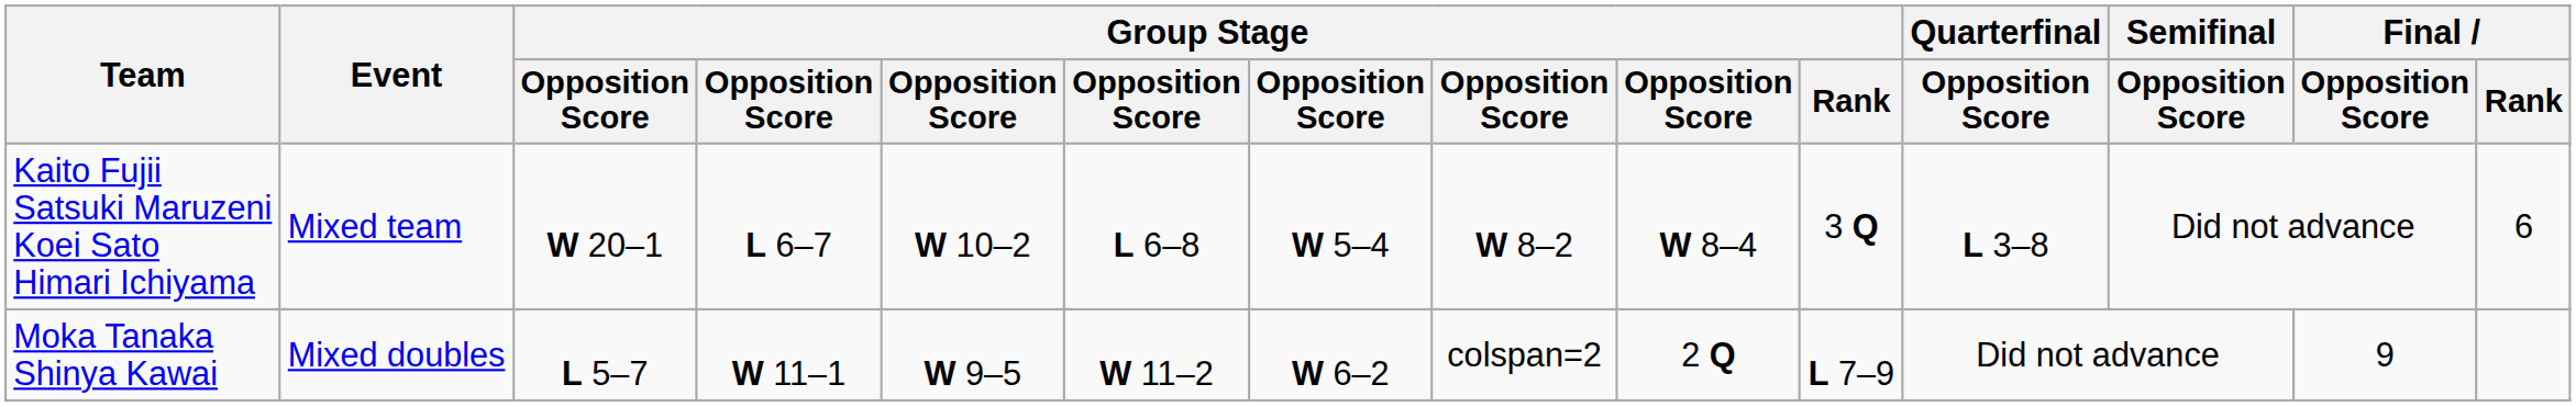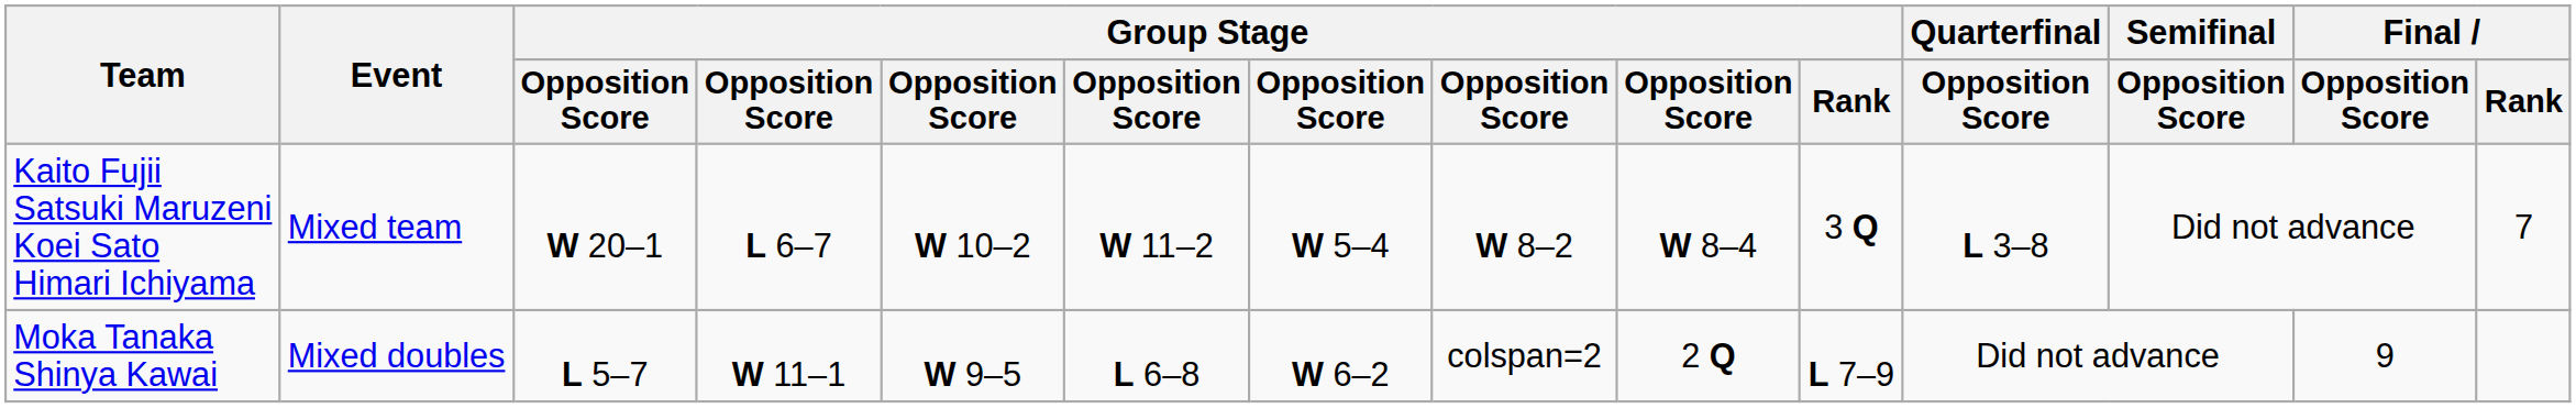Kaito Fujii Satsuki Maruzeni Koei Sato Himari Ichiyama | column 6: L 6–8 -> W 11–2
Kaito Fujii Satsuki Maruzeni Koei Sato Himari Ichiyama | Final / Rank: 6 -> 7
Moka Tanaka Shinya Kawai | column 6: W 11–2 -> L 6–8
